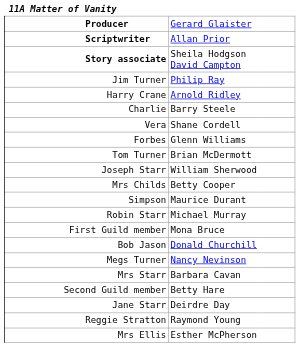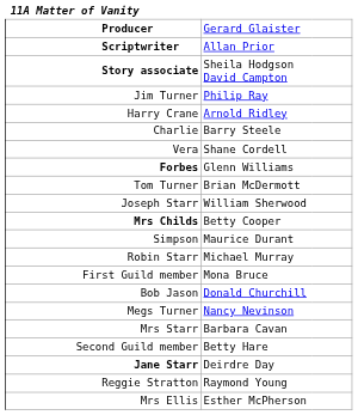Forbes | column 2: normal -> bold
Mrs Childs | column 2: normal -> bold
Jane Starr | column 2: normal -> bold
